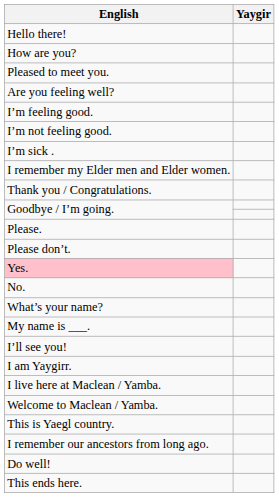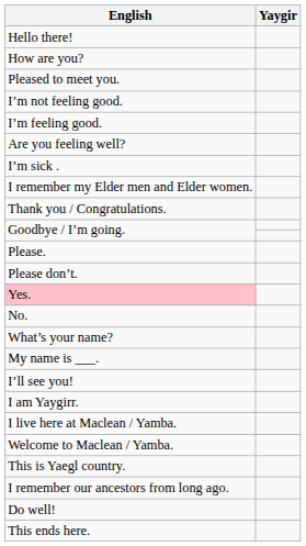row 5 | English: Are you feeling well? -> I’m not feeling good.
row 7 | English: I’m not feeling good. -> Are you feeling well?
